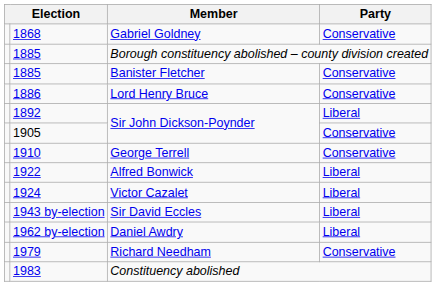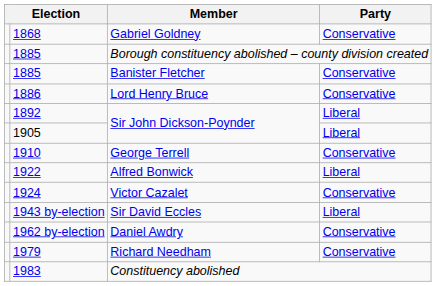1905 / Sir John Dickson-Poynder | Party: Conservative -> Liberal
Victor Cazalet | Party: Liberal -> Conservative
Daniel Awdry | Party: Liberal -> Conservative
